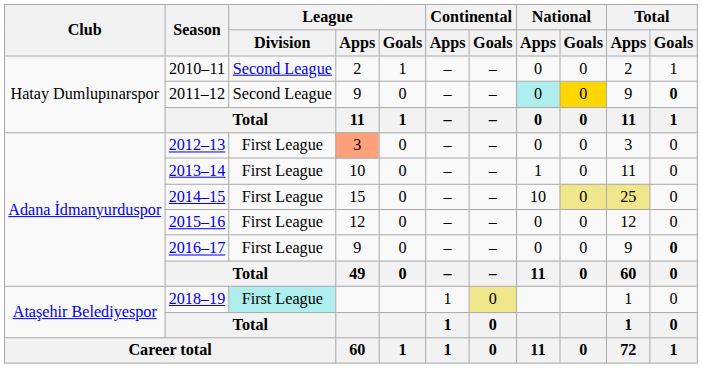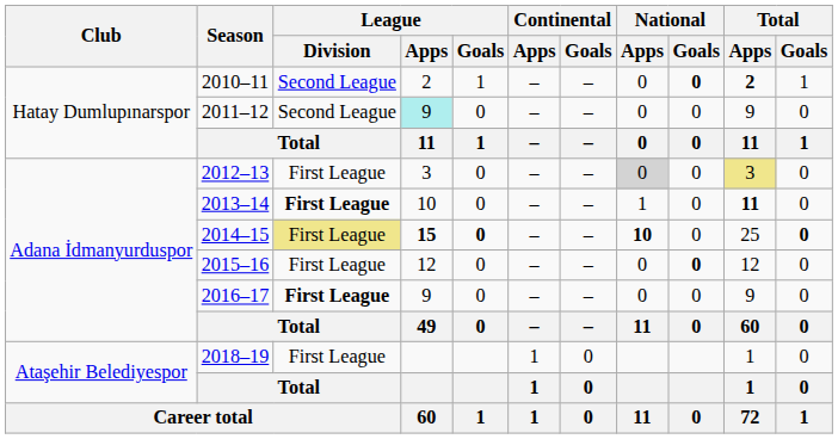2010–11 | National / Goals: normal -> bold
2010–11 | Total / Apps: normal -> bold
2011–12 | League / Apps: no background -> paleturquoise background
2011–12 | National / Apps: paleturquoise background -> no background
2011–12 | National / Goals: gold background -> no background
2011–12 | Total / Goals: bold -> normal
2012–13 | League / Apps: lightsalmon background -> no background
2012–13 | National / Apps: no background -> lightgrey background
2012–13 | Total / Apps: no background -> khaki background
2013–14 | League / Division: normal -> bold
2013–14 | Total / Apps: normal -> bold
2014–15 | League / Division: no background -> khaki background
2014–15 | League / Apps: normal -> bold
2014–15 | League / Goals: normal -> bold
2014–15 | National / Apps: normal -> bold
2014–15 | National / Goals: khaki background -> no background
2014–15 | Total / Apps: khaki background -> no background
2014–15 | Total / Goals: normal -> bold
2015–16 | National / Goals: normal -> bold
2016–17 | League / Division: normal -> bold
2016–17 | Total / Goals: bold -> normal
2018–19 | League / Division: paleturquoise background -> no background
2018–19 | Continental / Goals: khaki background -> no background
